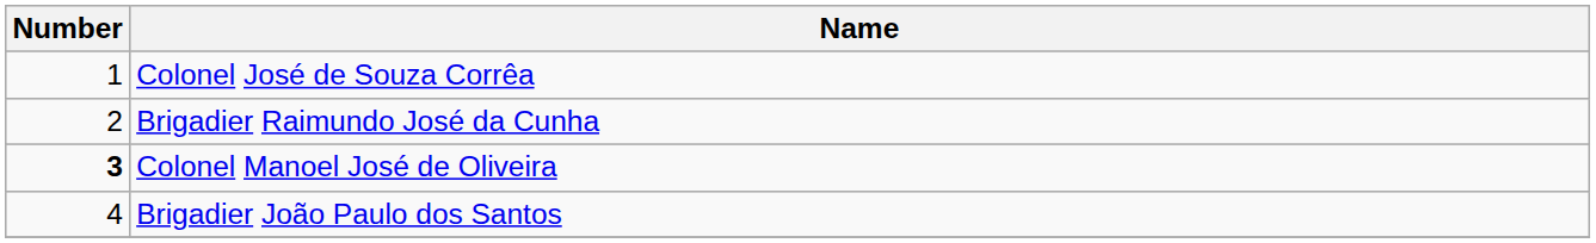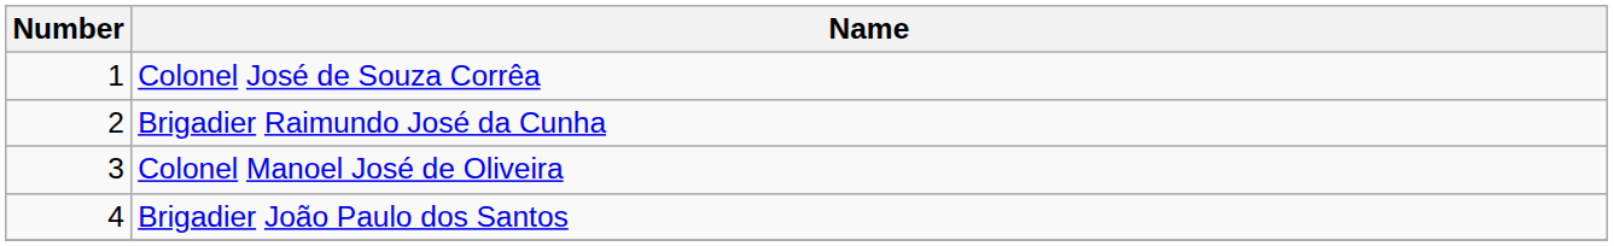Colonel Manoel José de Oliveira | Number: bold -> normal
